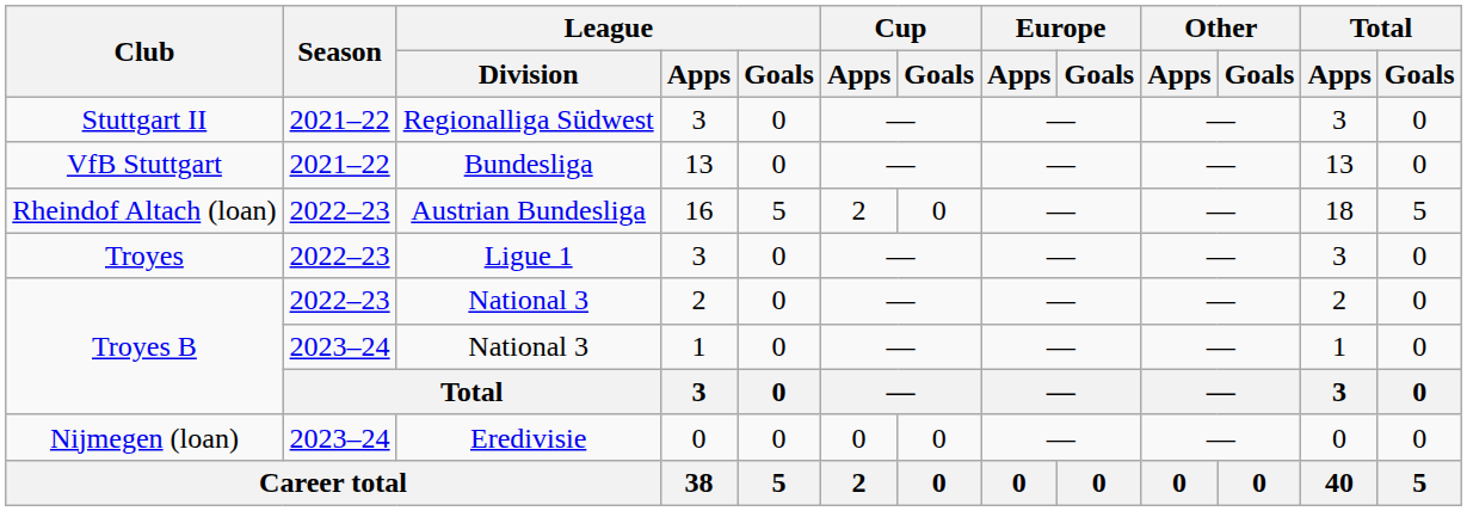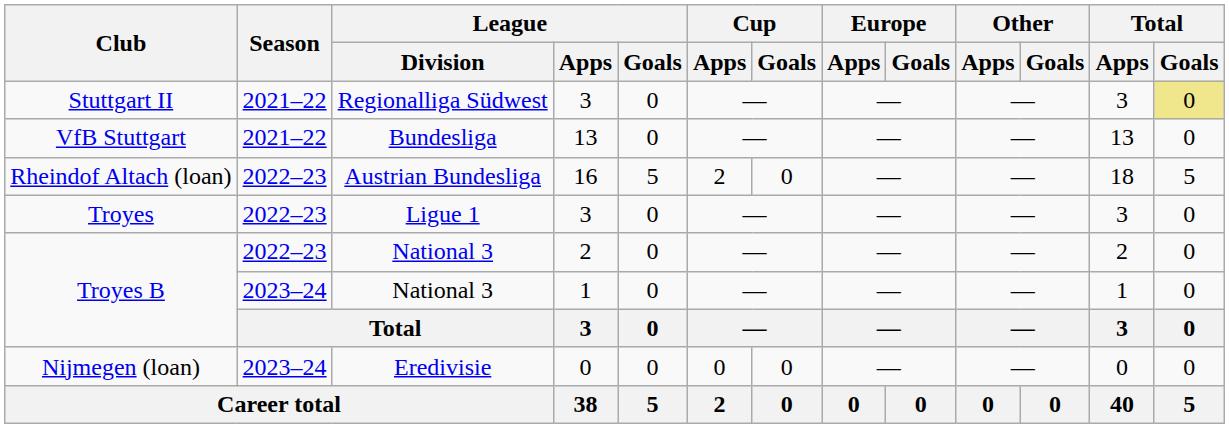Stuttgart II | Total / Goals: no background -> khaki background
